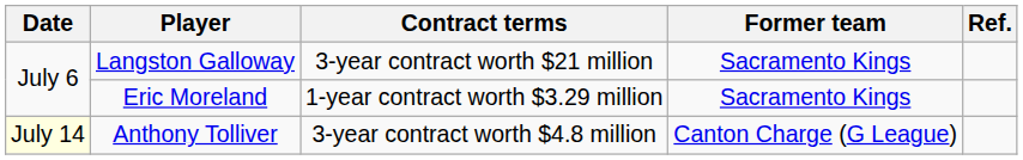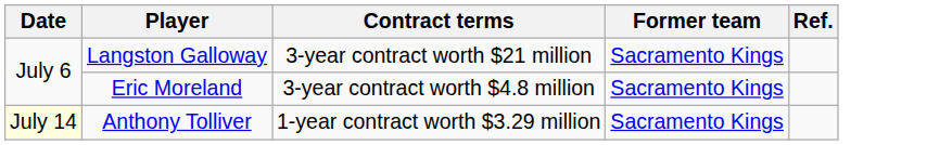Eric Moreland | Contract terms: 1-year contract worth $3.29 million -> 3-year contract worth $4.8 million
Anthony Tolliver | Contract terms: 3-year contract worth $4.8 million -> 1-year contract worth $3.29 million
Anthony Tolliver | Former team: Canton Charge (G League) -> Sacramento Kings
